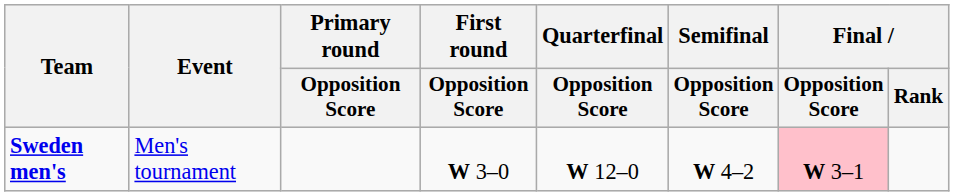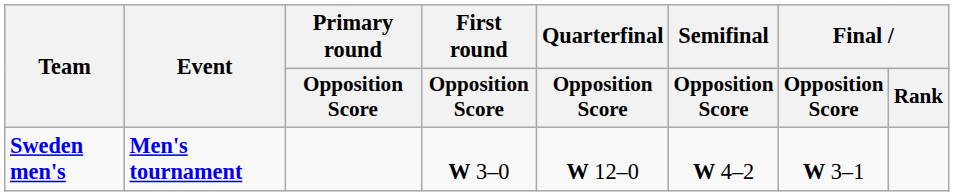Sweden men's | Event: normal -> bold
Sweden men's | Final / Opposition Score: pink background -> no background
